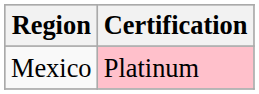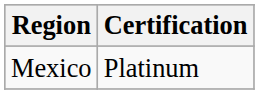Mexico | Certification: pink background -> no background
